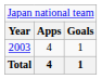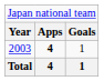2003 | column 2: normal -> bold
